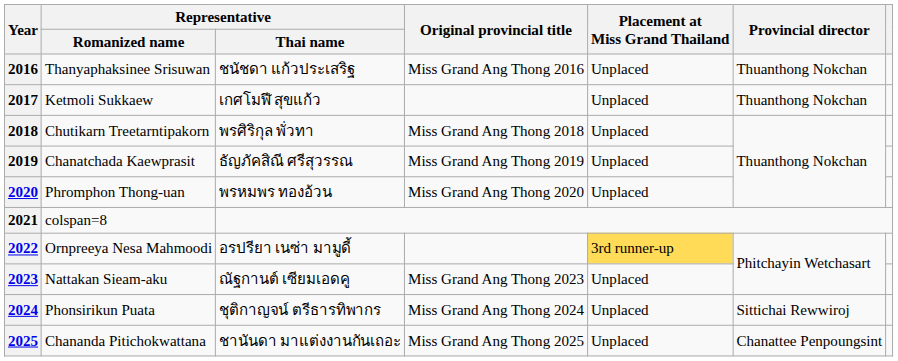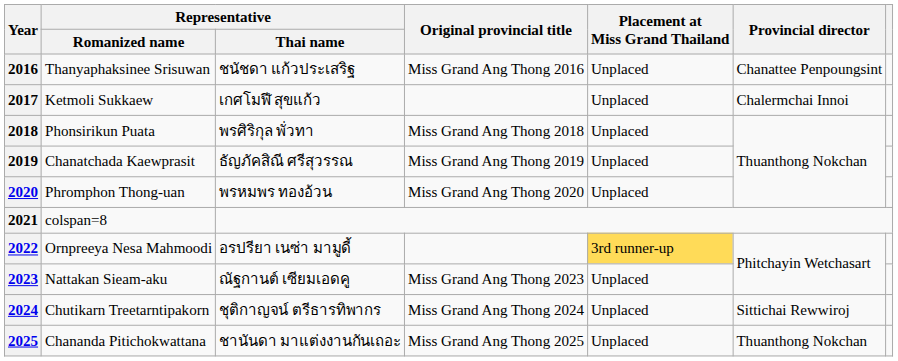2016 | Provincial director: Thuanthong Nokchan -> Chanattee Penpoungsint
2017 | Provincial director: Thuanthong Nokchan -> Chalermchai Innoi
2018 | Representative / Romanized name: Chutikarn Treetarntipakorn -> Phonsirikun Puata
2024 | Representative / Romanized name: Phonsirikun Puata -> Chutikarn Treetarntipakorn
2025 | Provincial director: Chanattee Penpoungsint -> Thuanthong Nokchan
